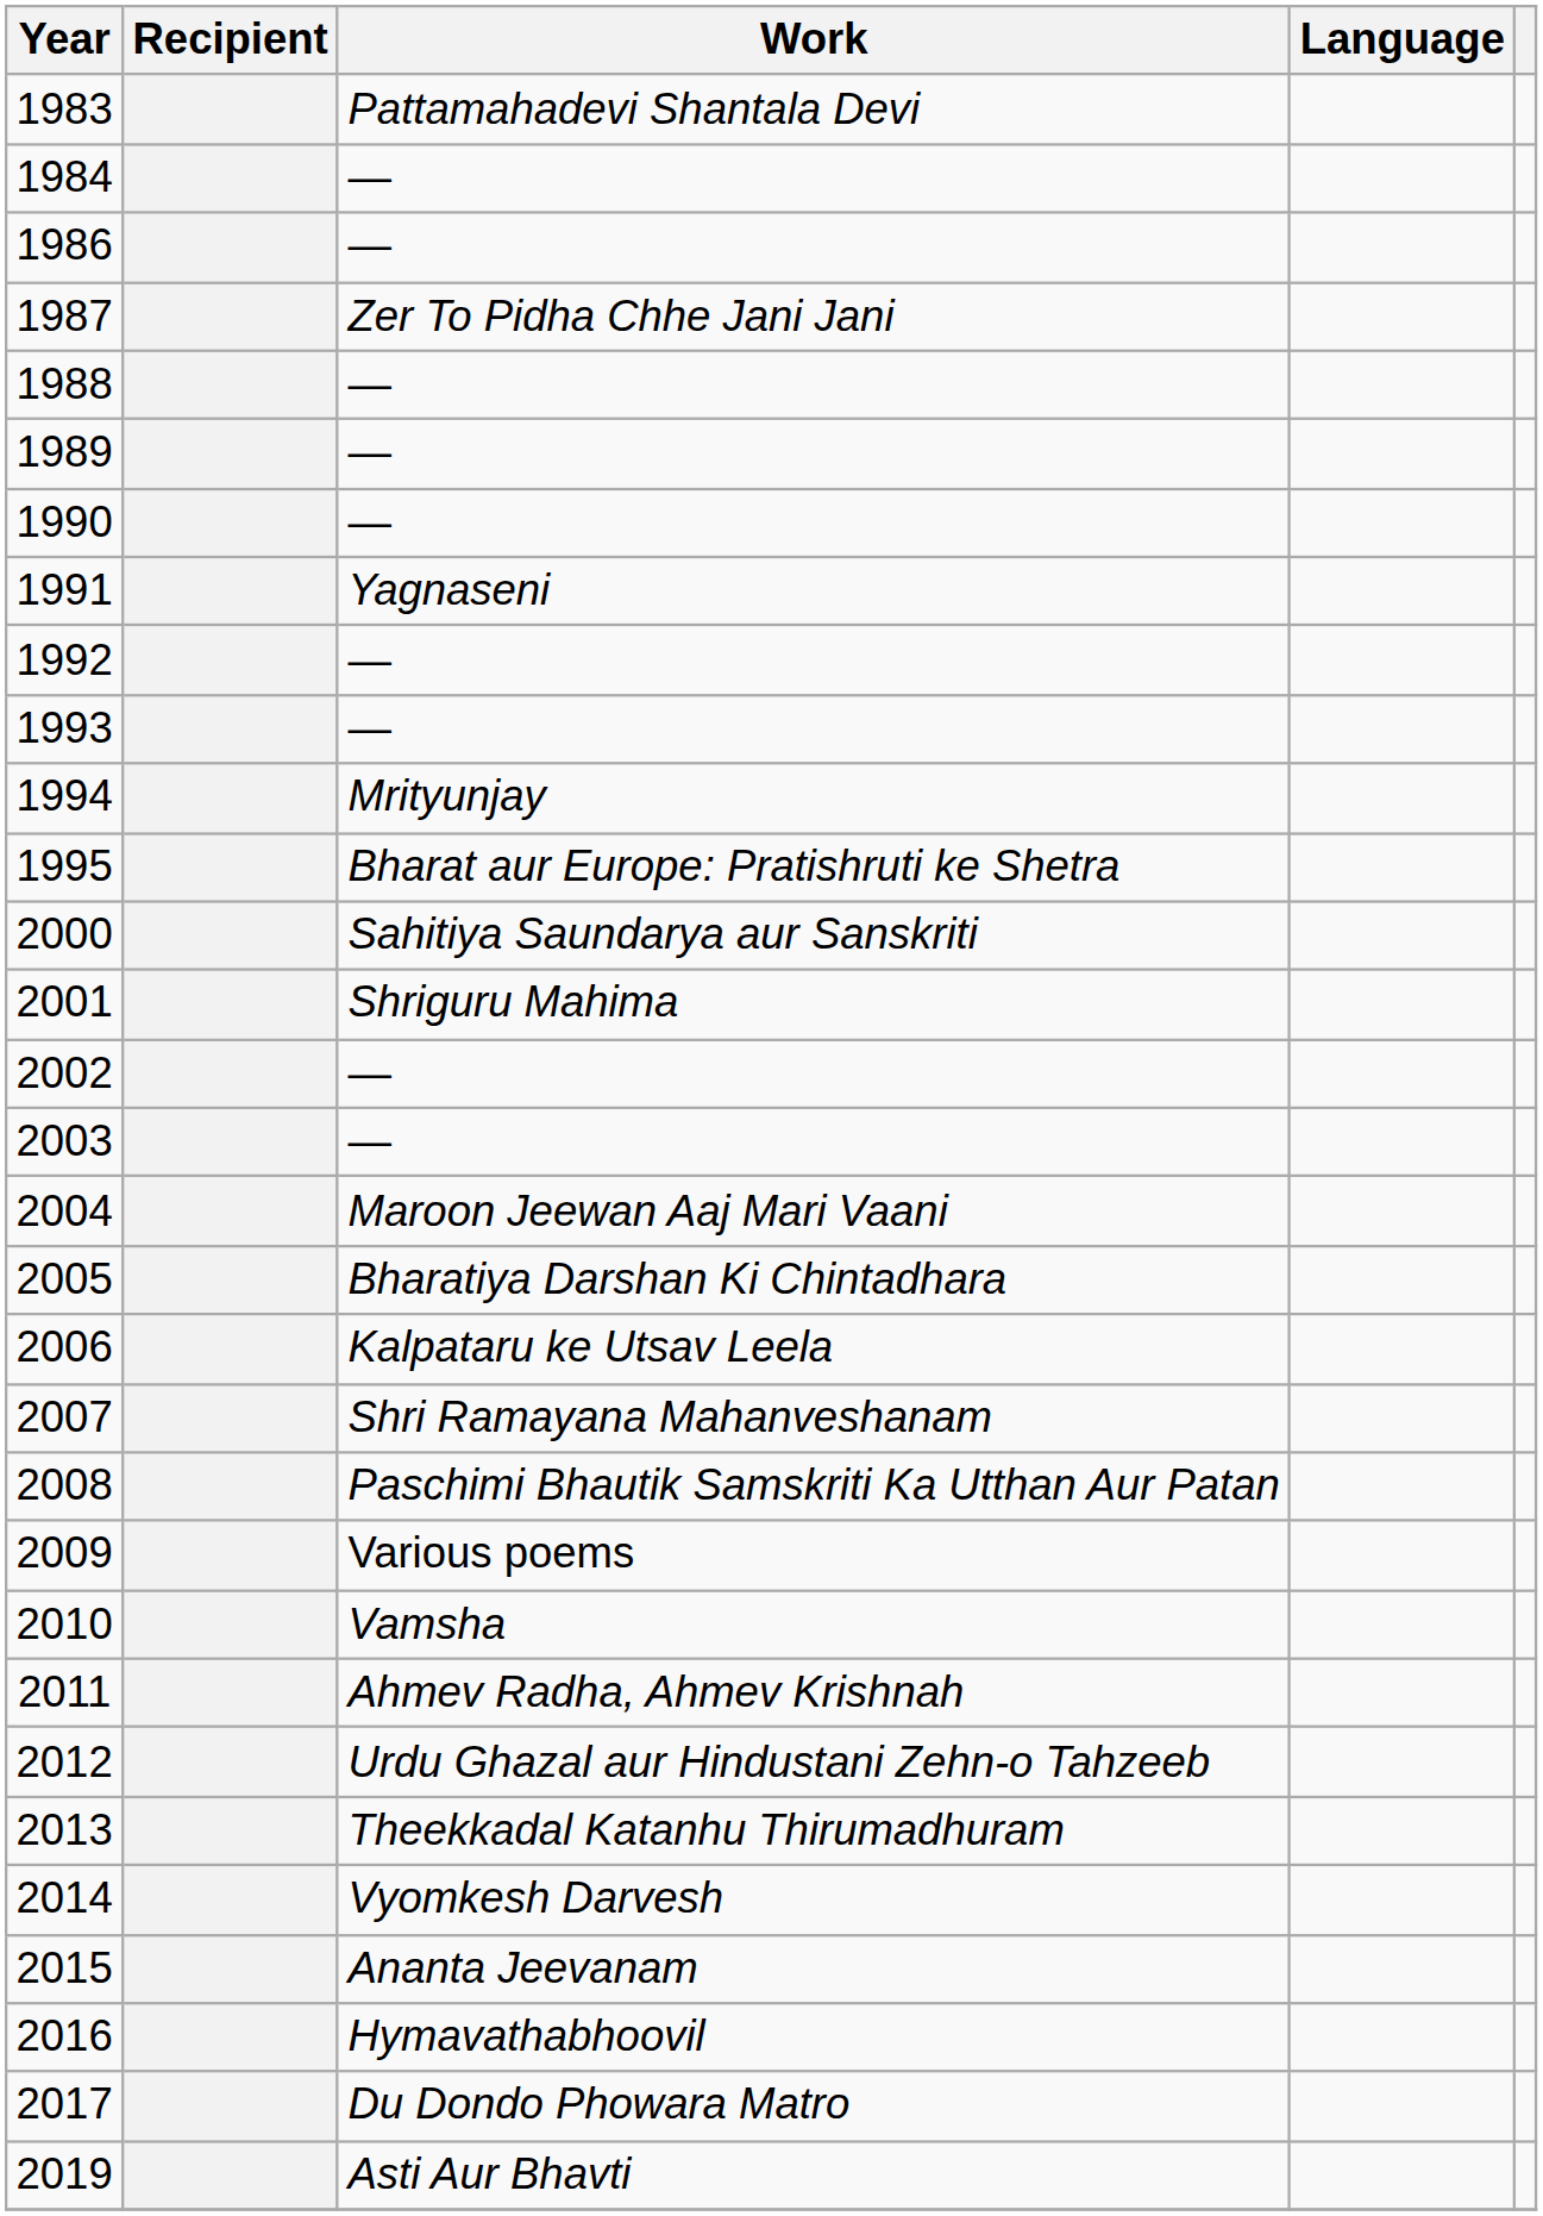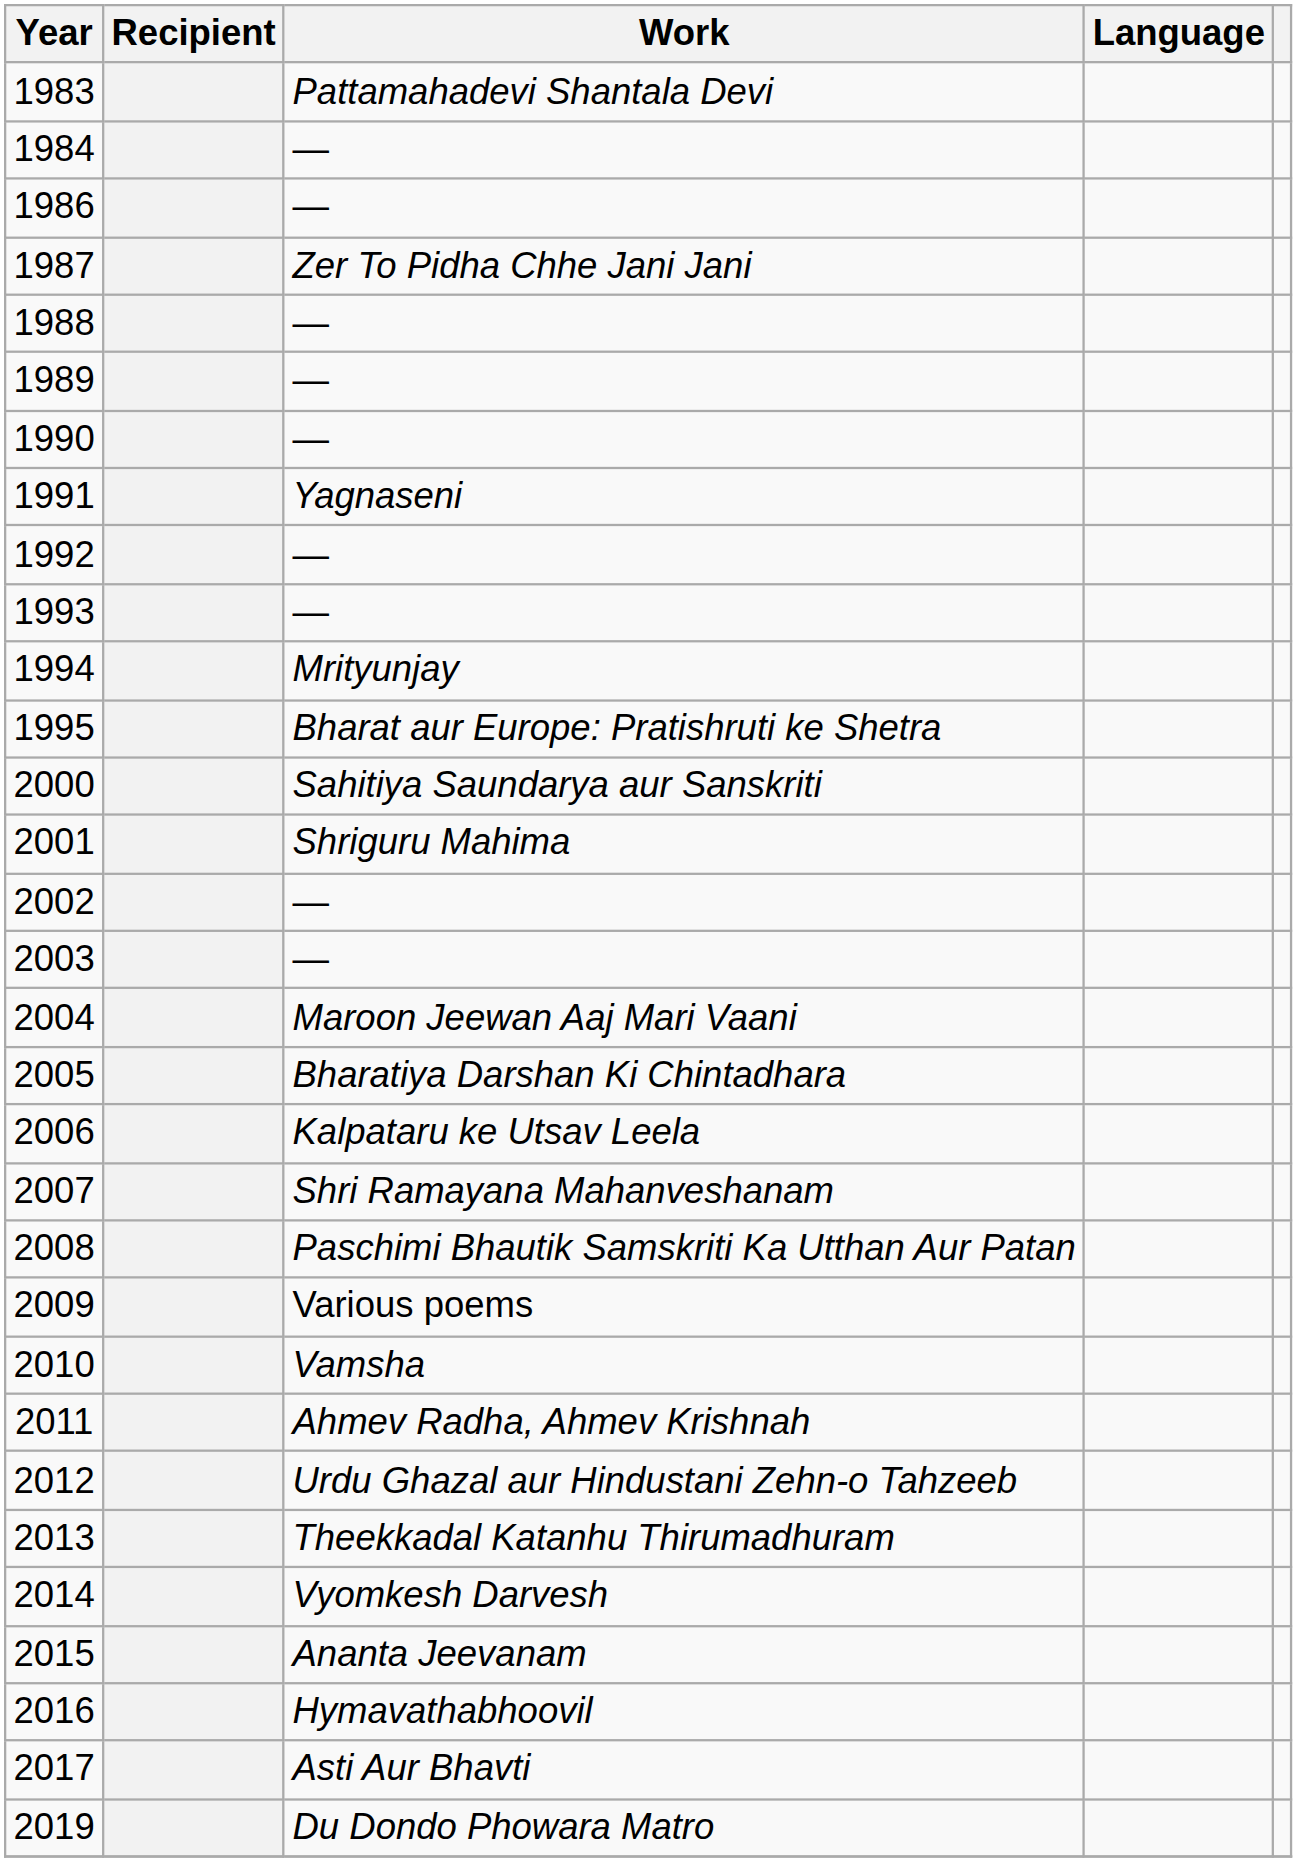2017 | Work: Du Dondo Phowara Matro -> Asti Aur Bhavti
2019 | Work: Asti Aur Bhavti -> Du Dondo Phowara Matro
